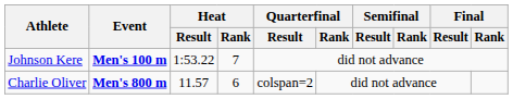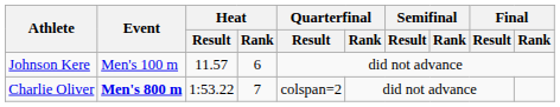Johnson Kere | Event: bold -> normal
Johnson Kere | Heat / Result: 1:53.22 -> 11.57
Johnson Kere | Heat / Rank: 7 -> 6
Charlie Oliver | Heat / Result: 11.57 -> 1:53.22
Charlie Oliver | Heat / Rank: 6 -> 7
